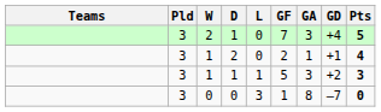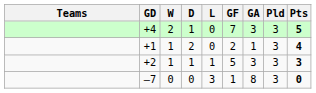columns swapped: Pld <-> GD
